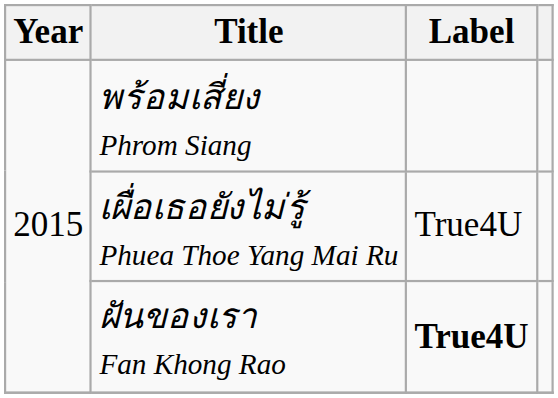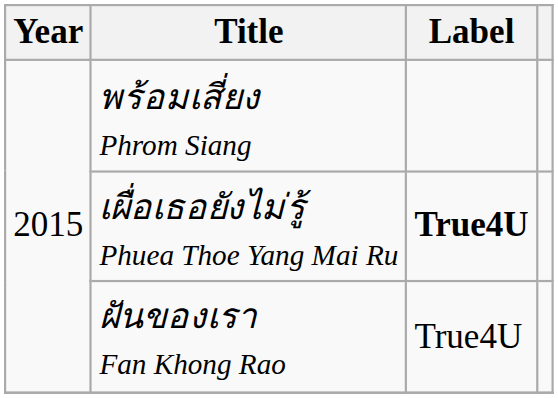เผื่อเธอยังไม่รู้ Phuea Thoe Yang Mai Ru | Label: normal -> bold
ฝันของเรา Fan Khong Rao | Label: bold -> normal
